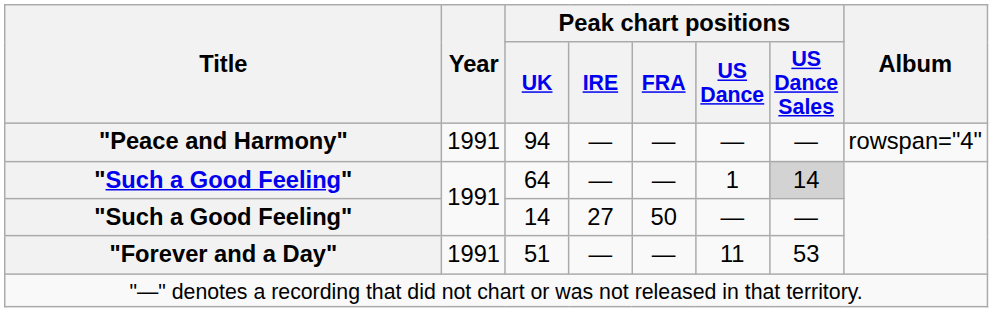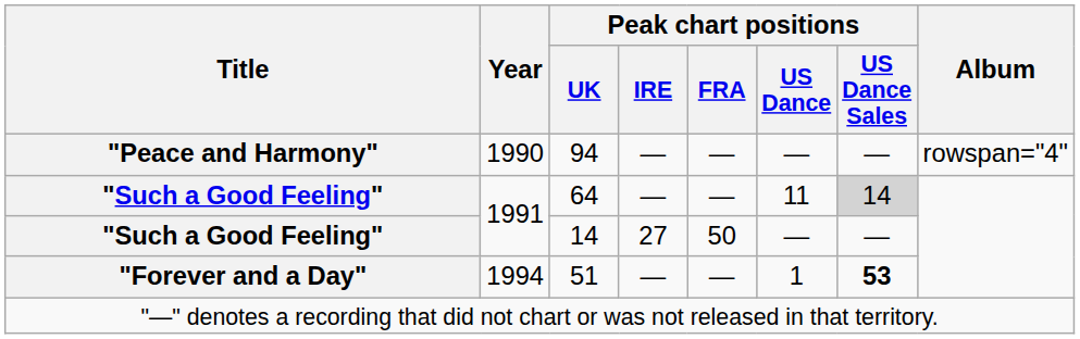94 | Year: 1991 -> 1990
64 | Peak chart positions / US Dance: 1 -> 11
51 | Year: 1991 -> 1994
51 | Peak chart positions / US Dance: 11 -> 1
51 | Peak chart positions / US Dance Sales: normal -> bold
